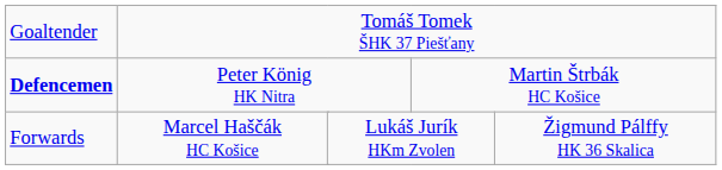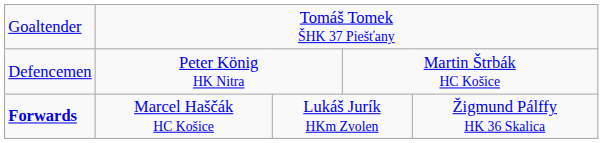Defencemen | column 1: bold -> normal
Forwards | column 1: normal -> bold
